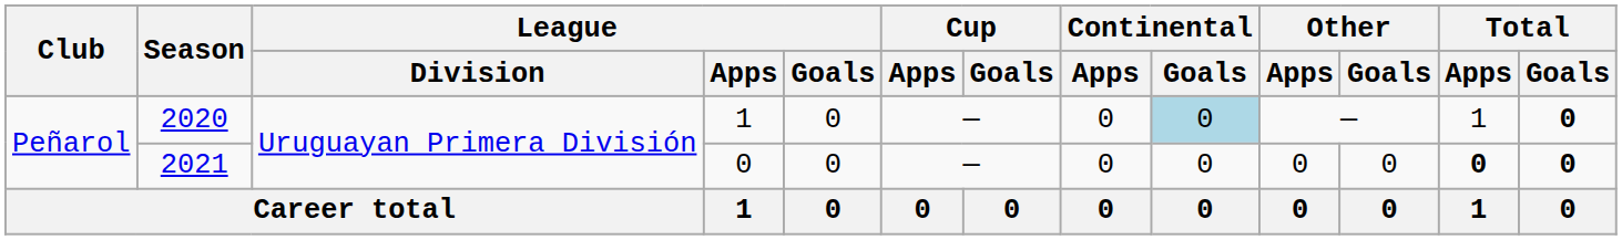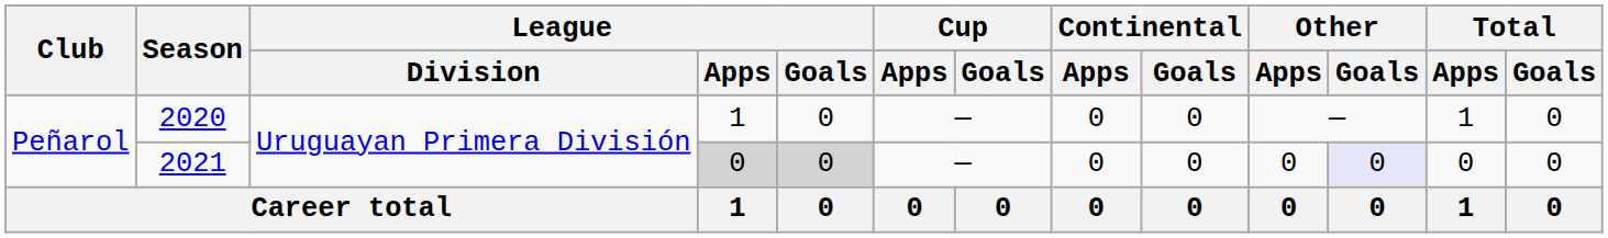2020 | Continental / Goals: lightblue background -> no background
2020 | Total / Goals: bold -> normal
2021 | League / Apps: no background -> lightgrey background
2021 | League / Goals: no background -> lightgrey background
2021 | Other / Goals: no background -> lavender background
2021 | Total / Apps: bold -> normal
2021 | Total / Goals: bold -> normal
